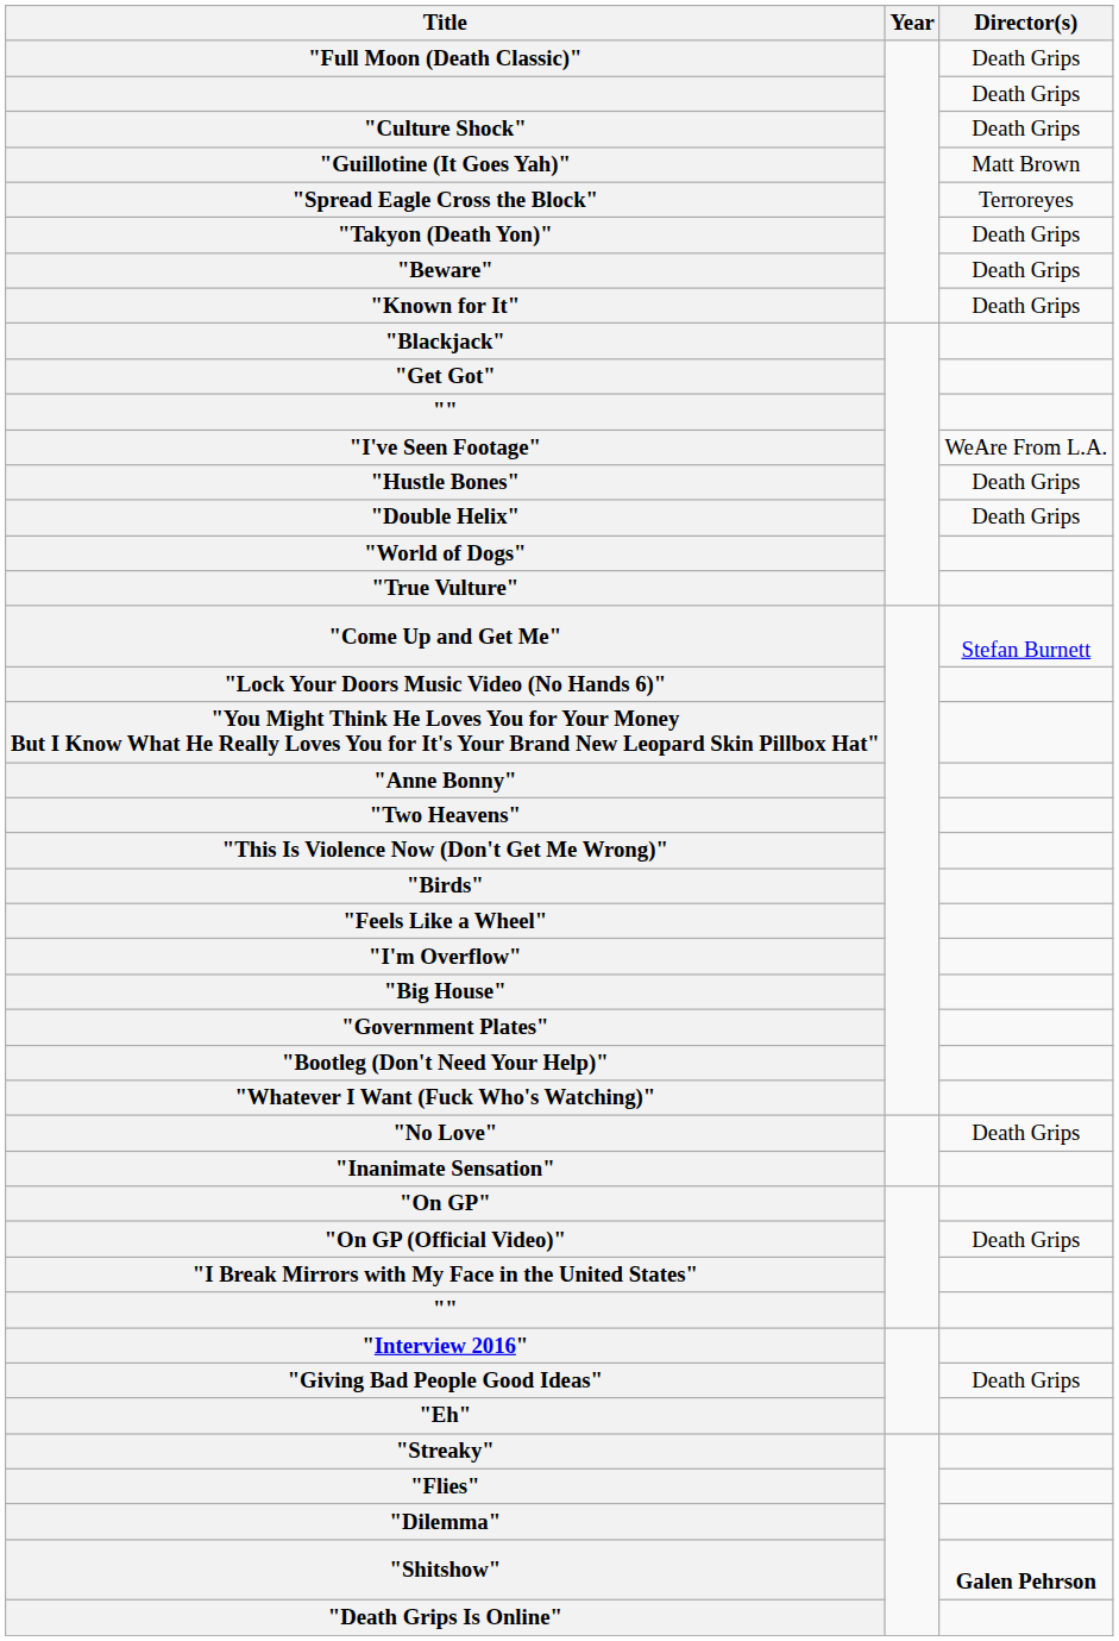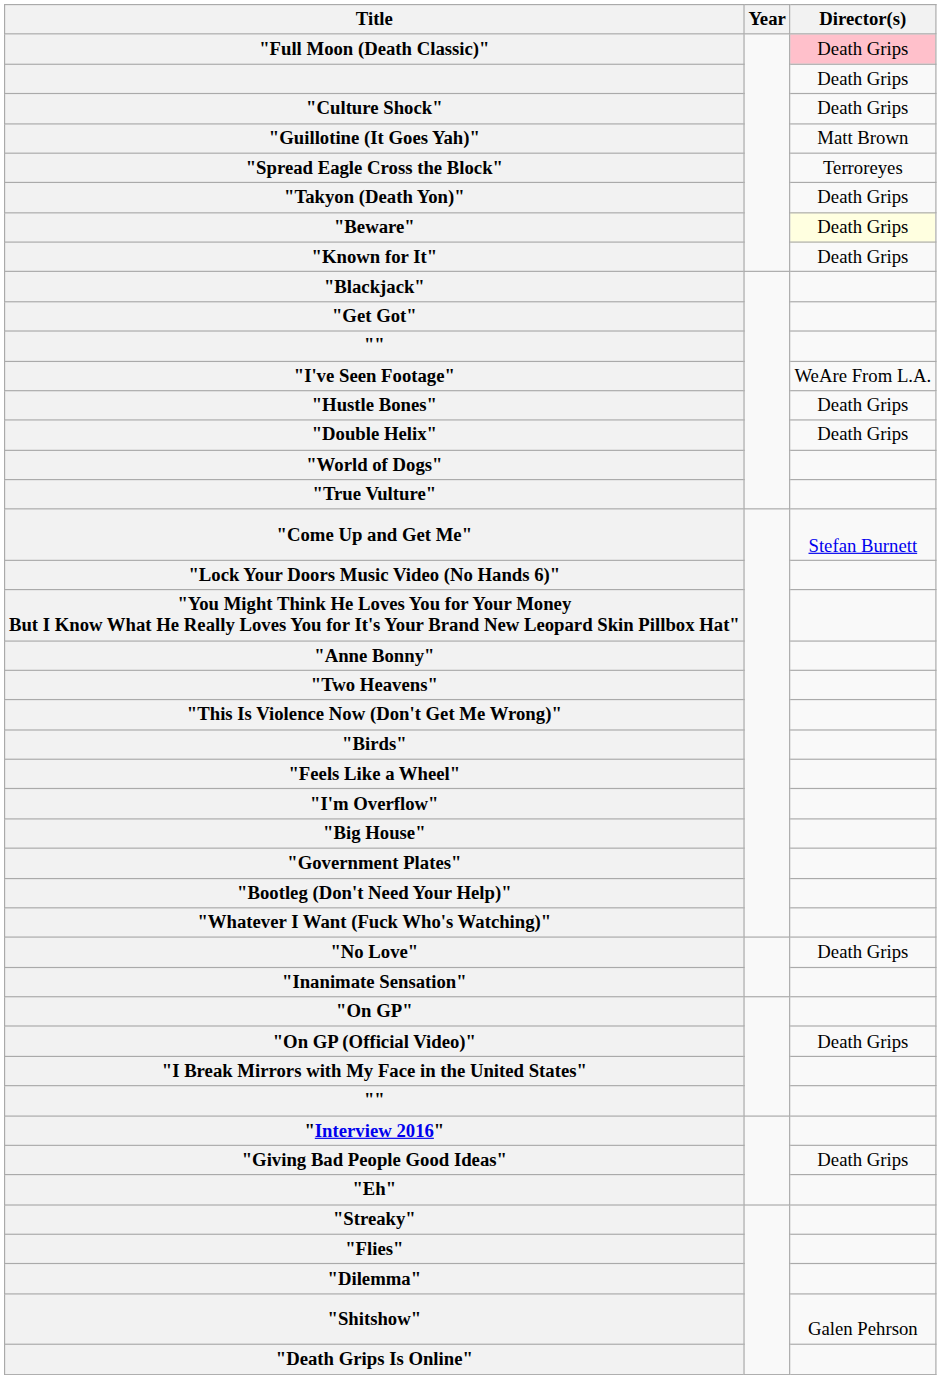"Full Moon (Death Classic)" | Director(s): no background -> pink background
"Beware" | Director(s): no background -> lightyellow background
"Shitshow" | Director(s): bold -> normal
